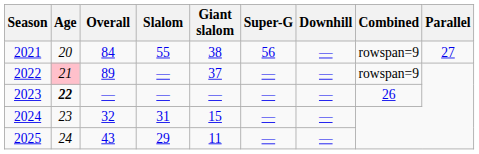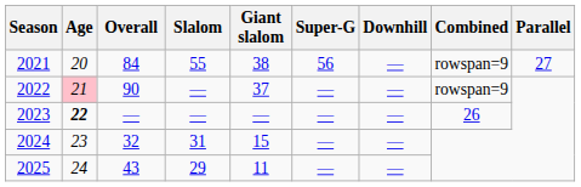2022 | Overall: 89 -> 90
